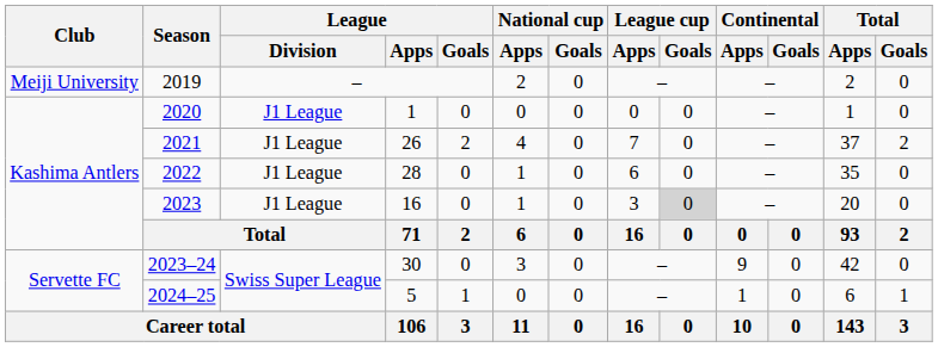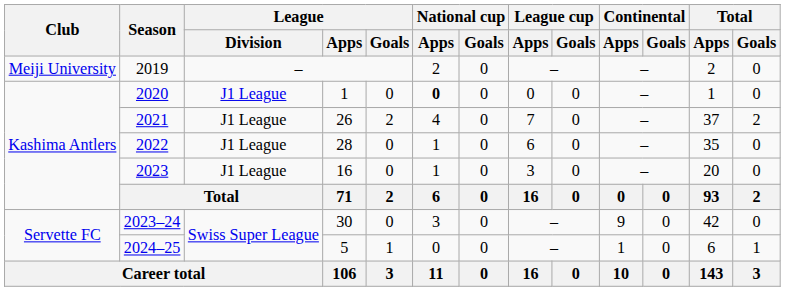2020 | National cup / Apps: normal -> bold
2023 | League cup / Goals: lightgrey background -> no background
